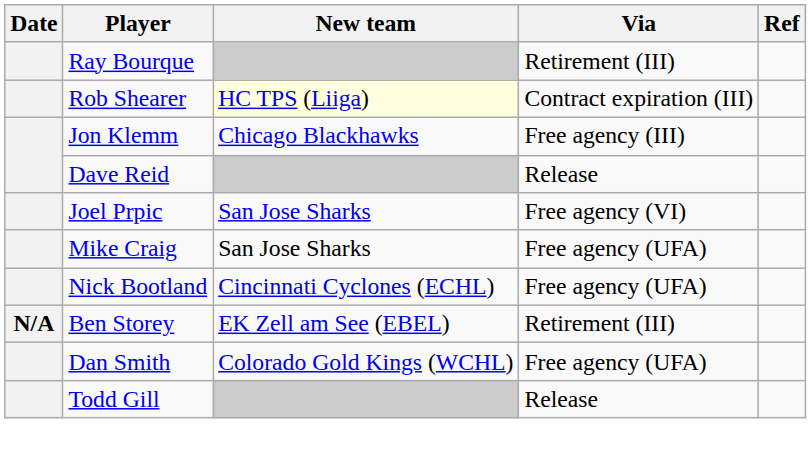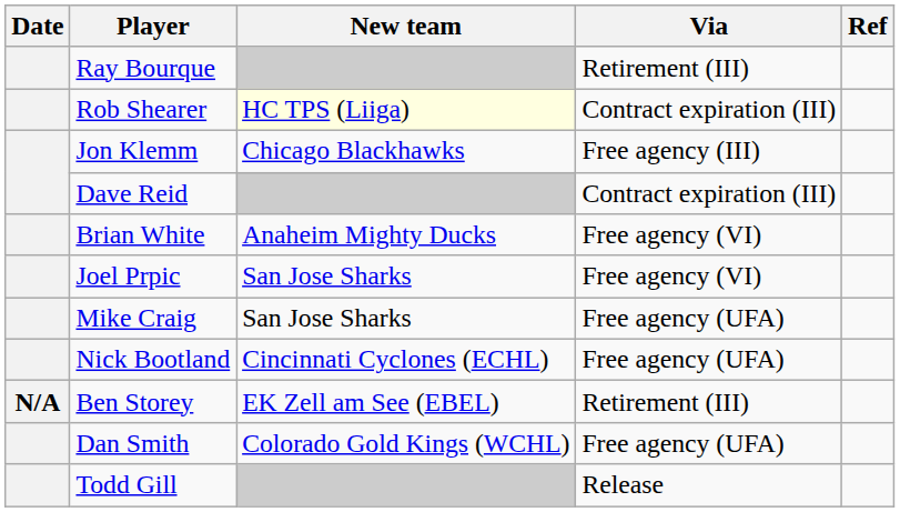Dave Reid | Via: Release -> Contract expiration (III)
+ row: Brian White | Anaheim Mighty Ducks | Free agency (VI)
